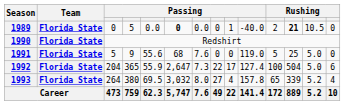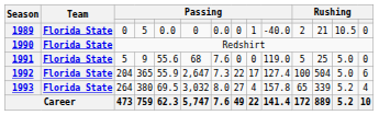1989 | column 6: bold -> normal
1989 | column 12: bold -> normal
